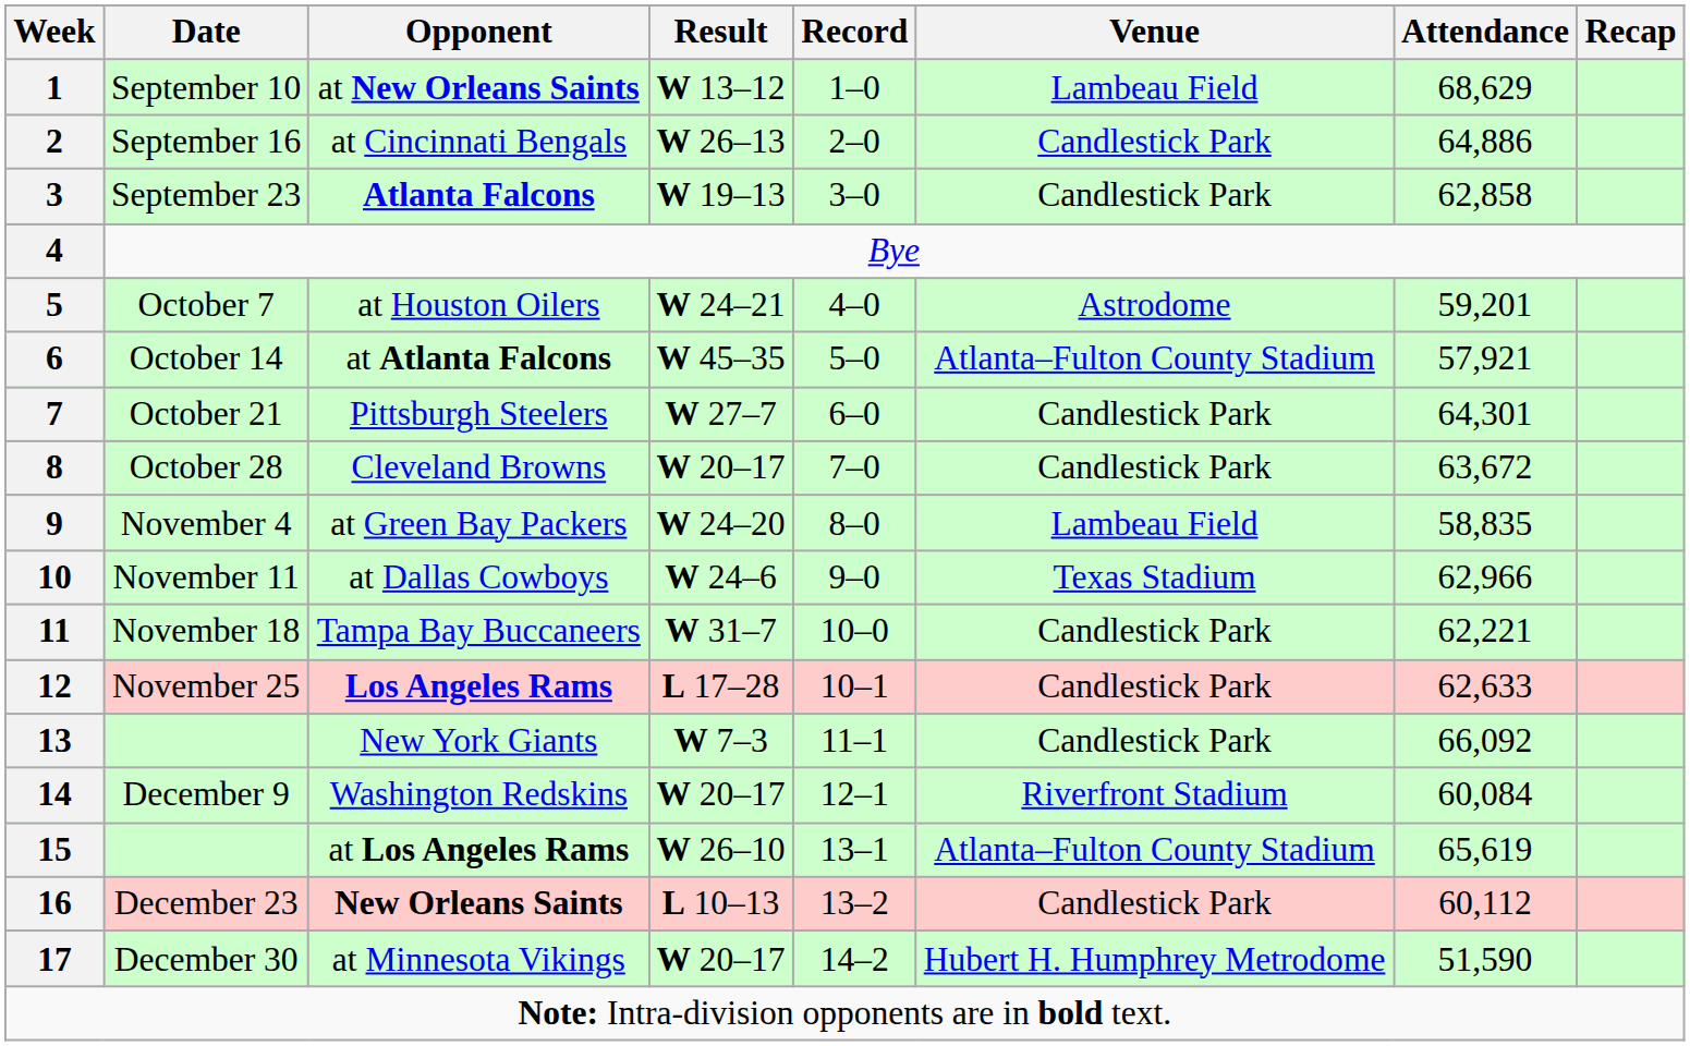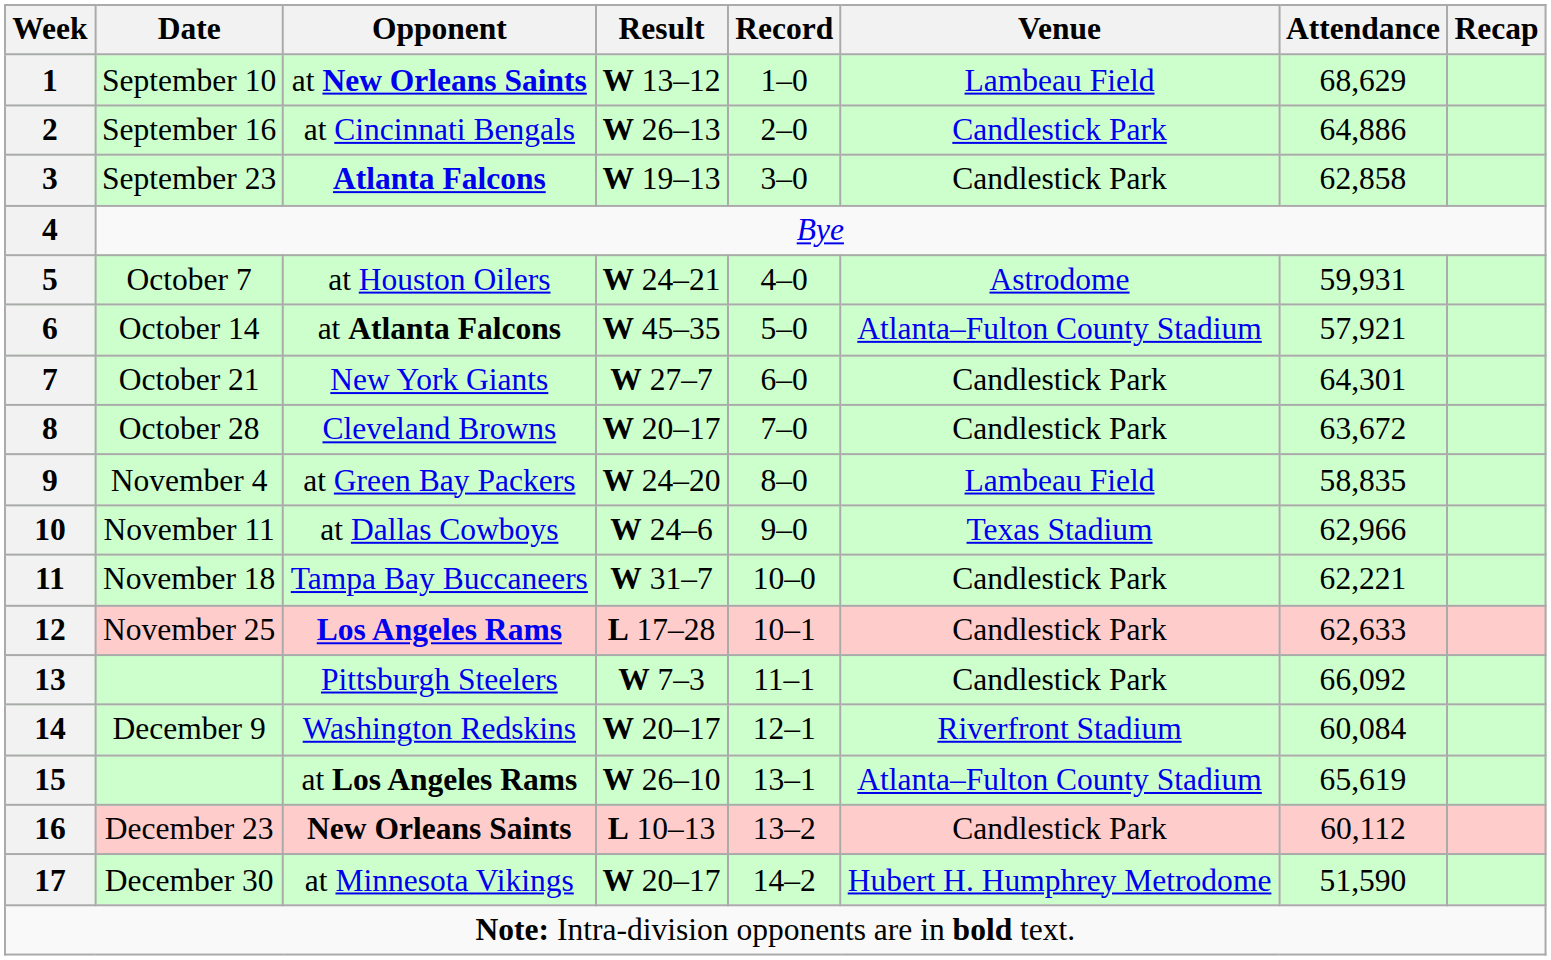5 | Attendance: 59,201 -> 59,931
7 | Opponent: Pittsburgh Steelers -> New York Giants
13 | Opponent: New York Giants -> Pittsburgh Steelers
